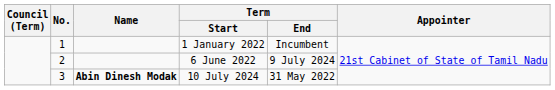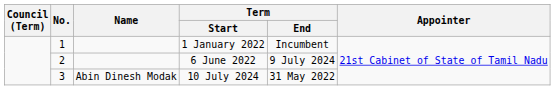10 July 2024 | Name: bold -> normal
